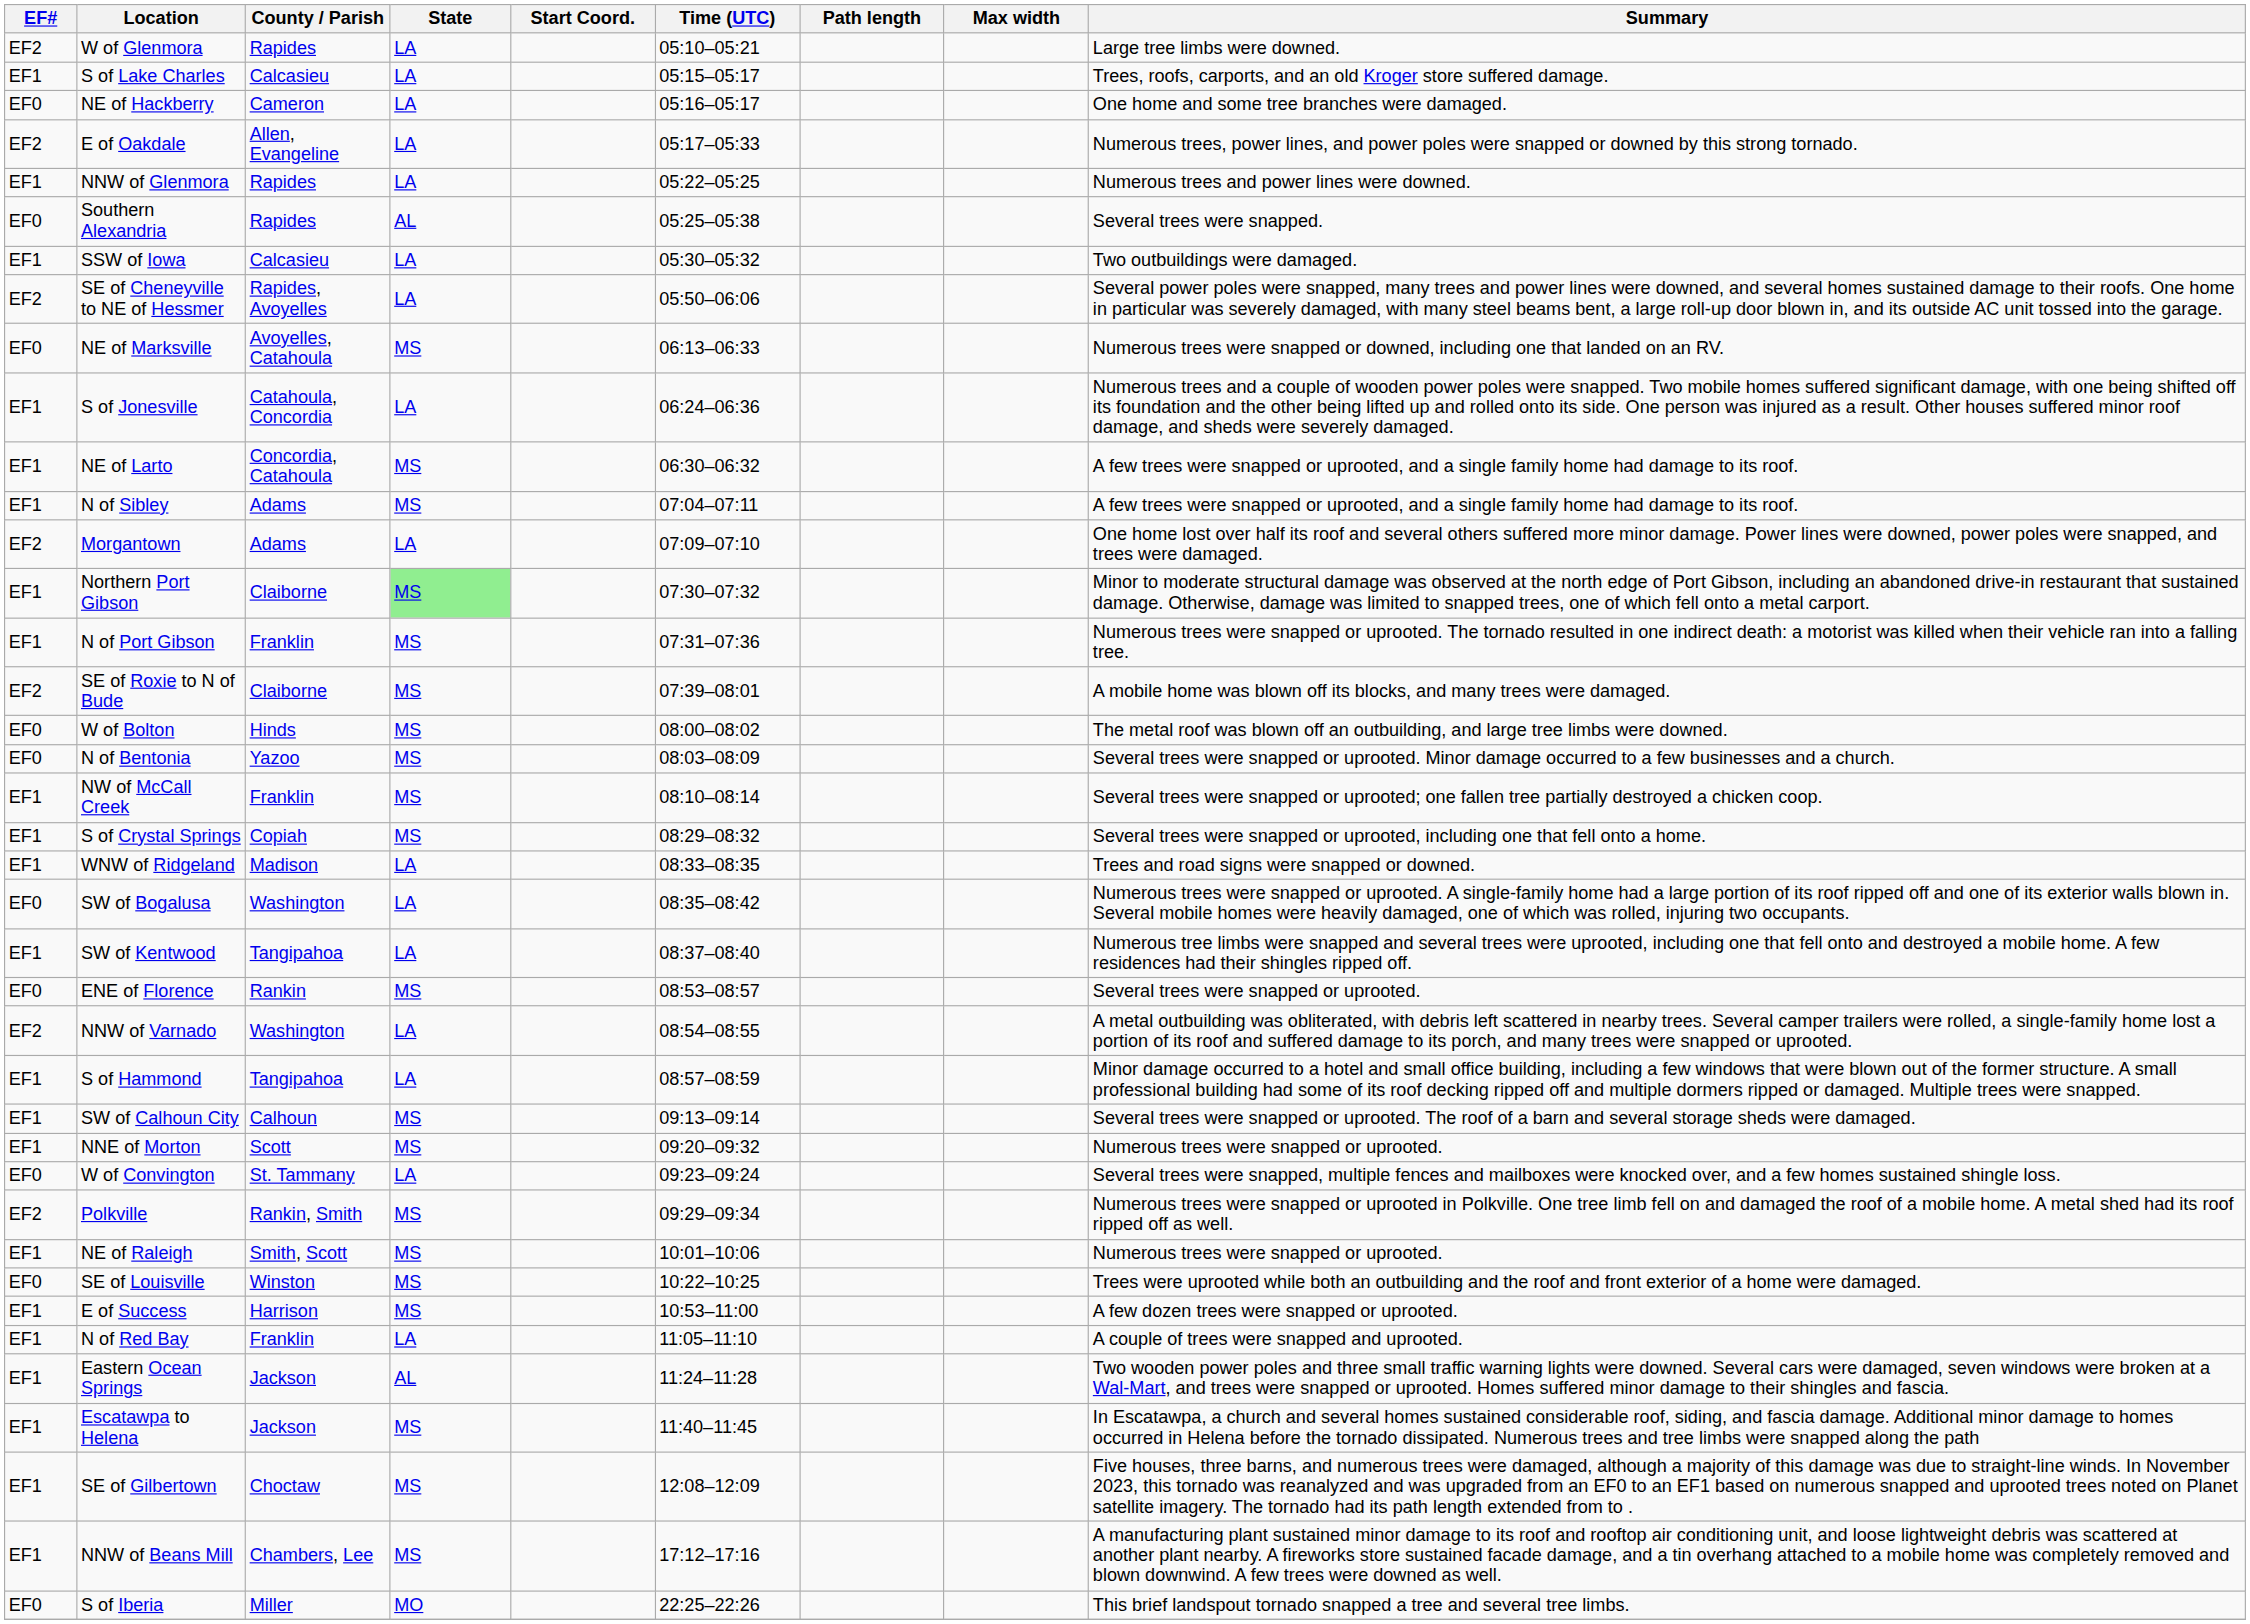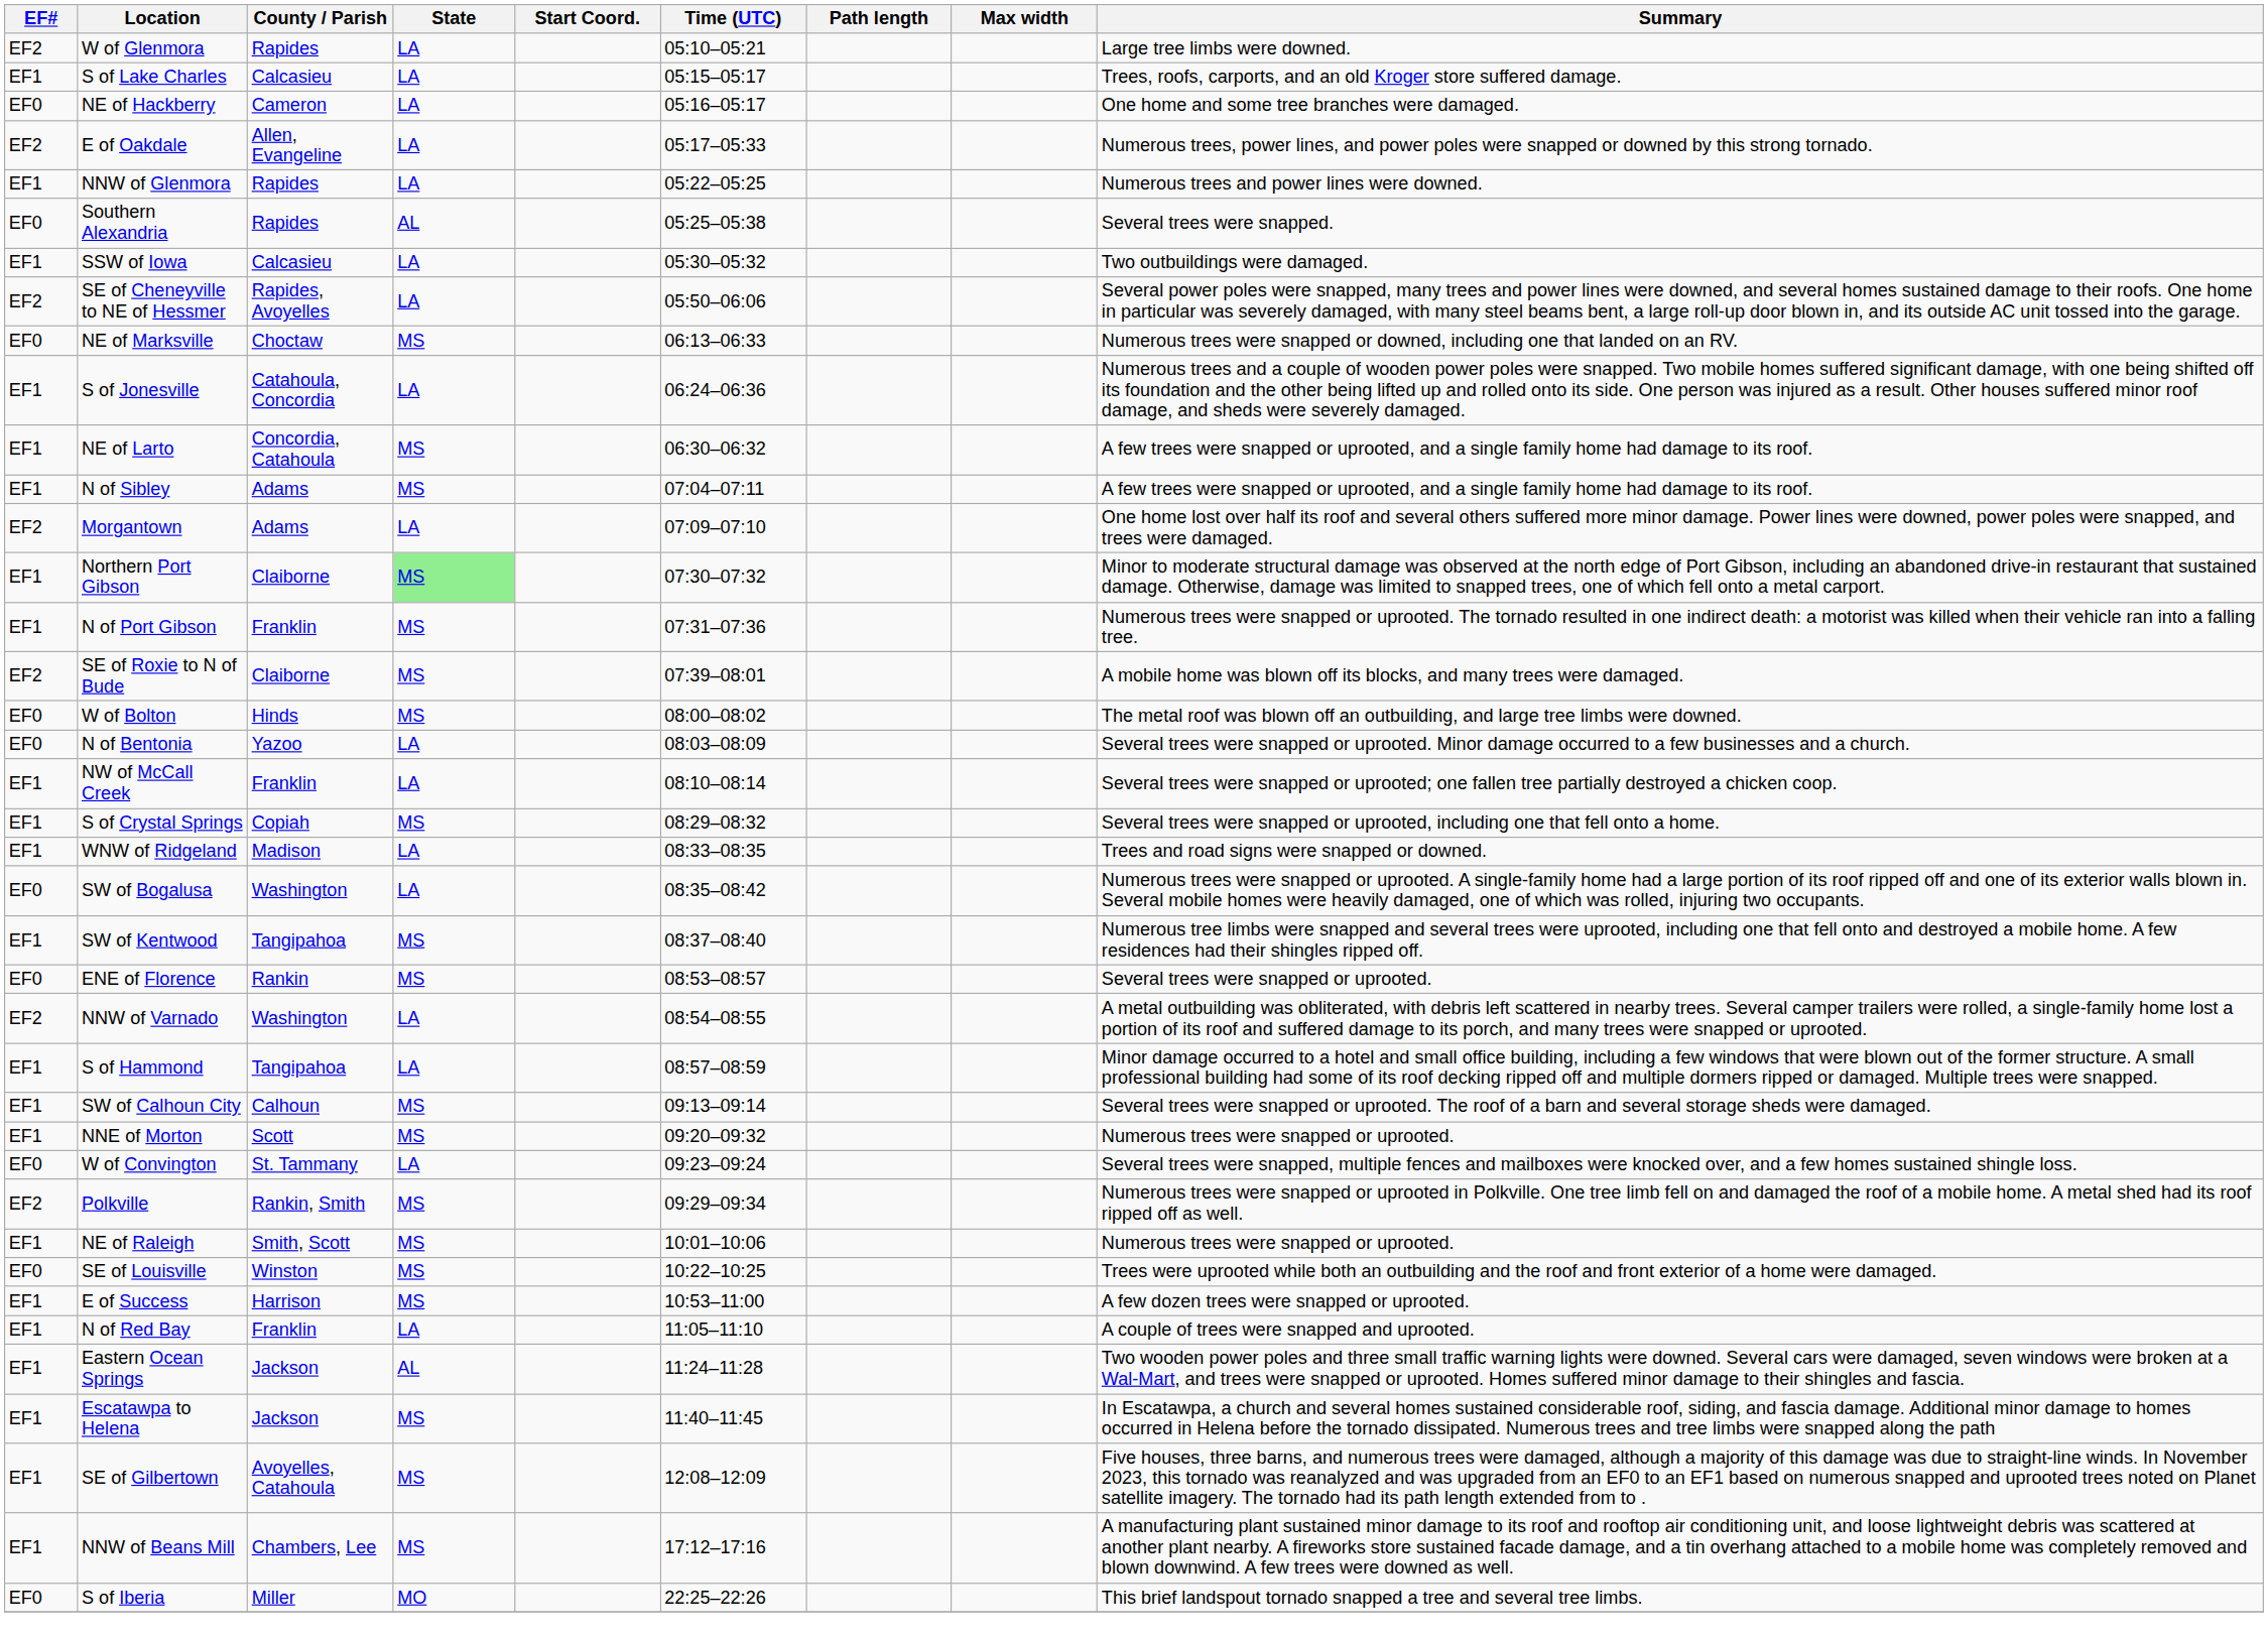NE of Marksville | County / Parish: Avoyelles, Catahoula -> Choctaw
N of Bentonia | State: MS -> LA
NW of McCall Creek | State: MS -> LA
SW of Kentwood | State: LA -> MS
SE of Gilbertown | County / Parish: Choctaw -> Avoyelles, Catahoula
